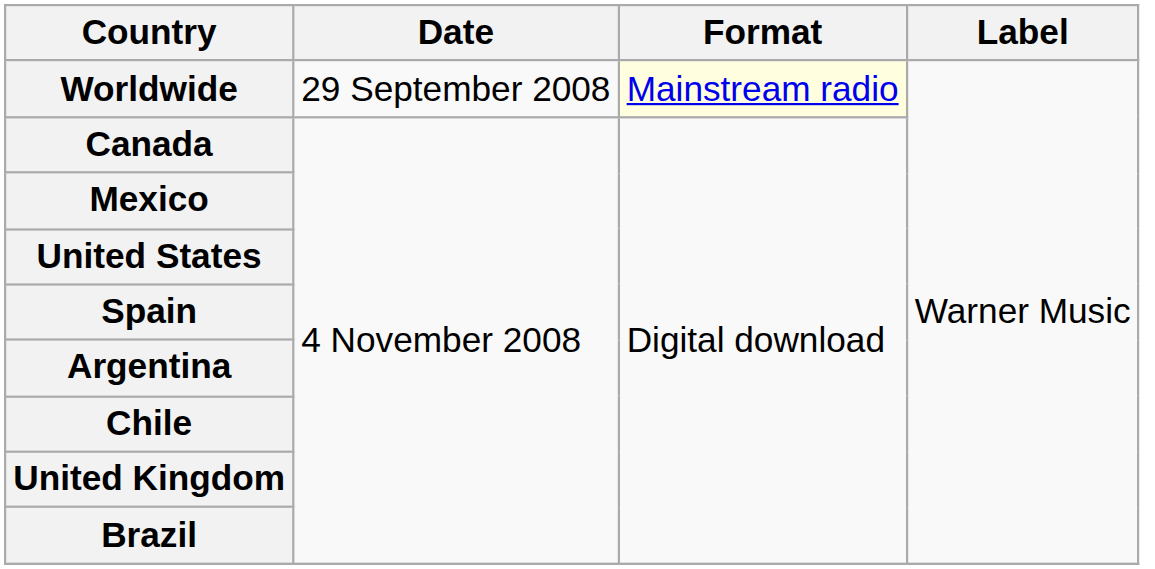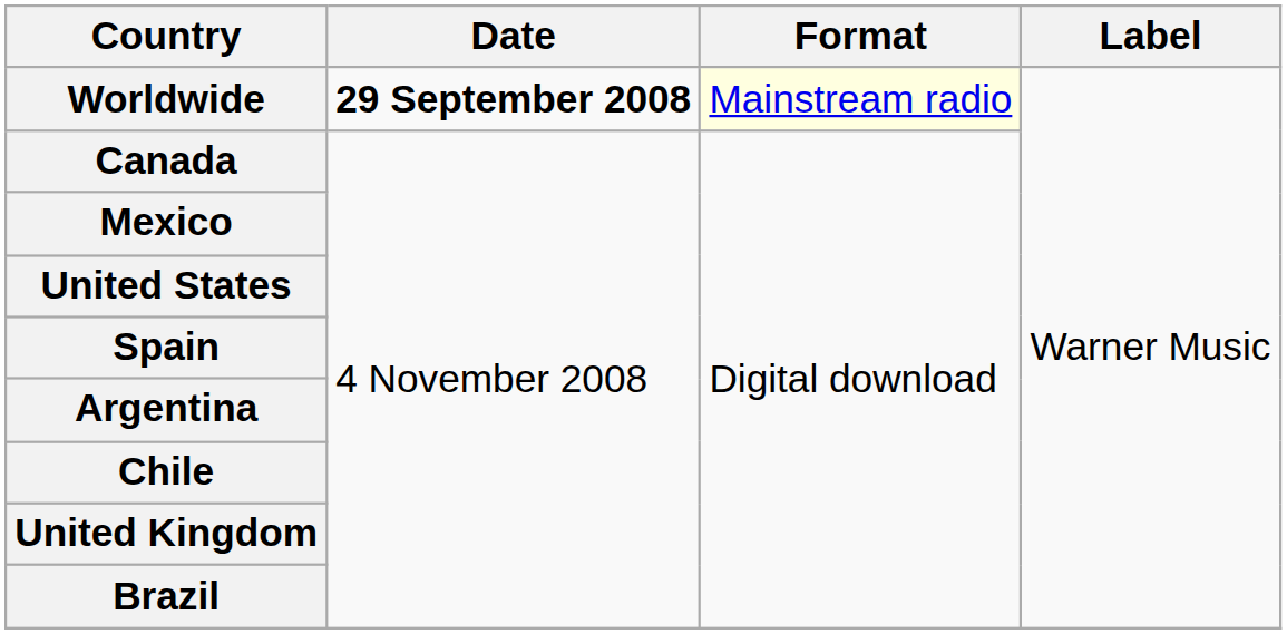Worldwide | Date: normal -> bold
